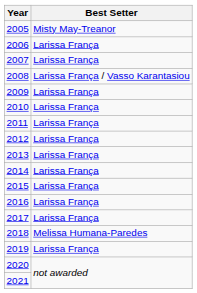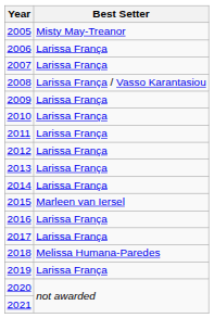2015 | Best Setter: Larissa França -> Marleen van Iersel
